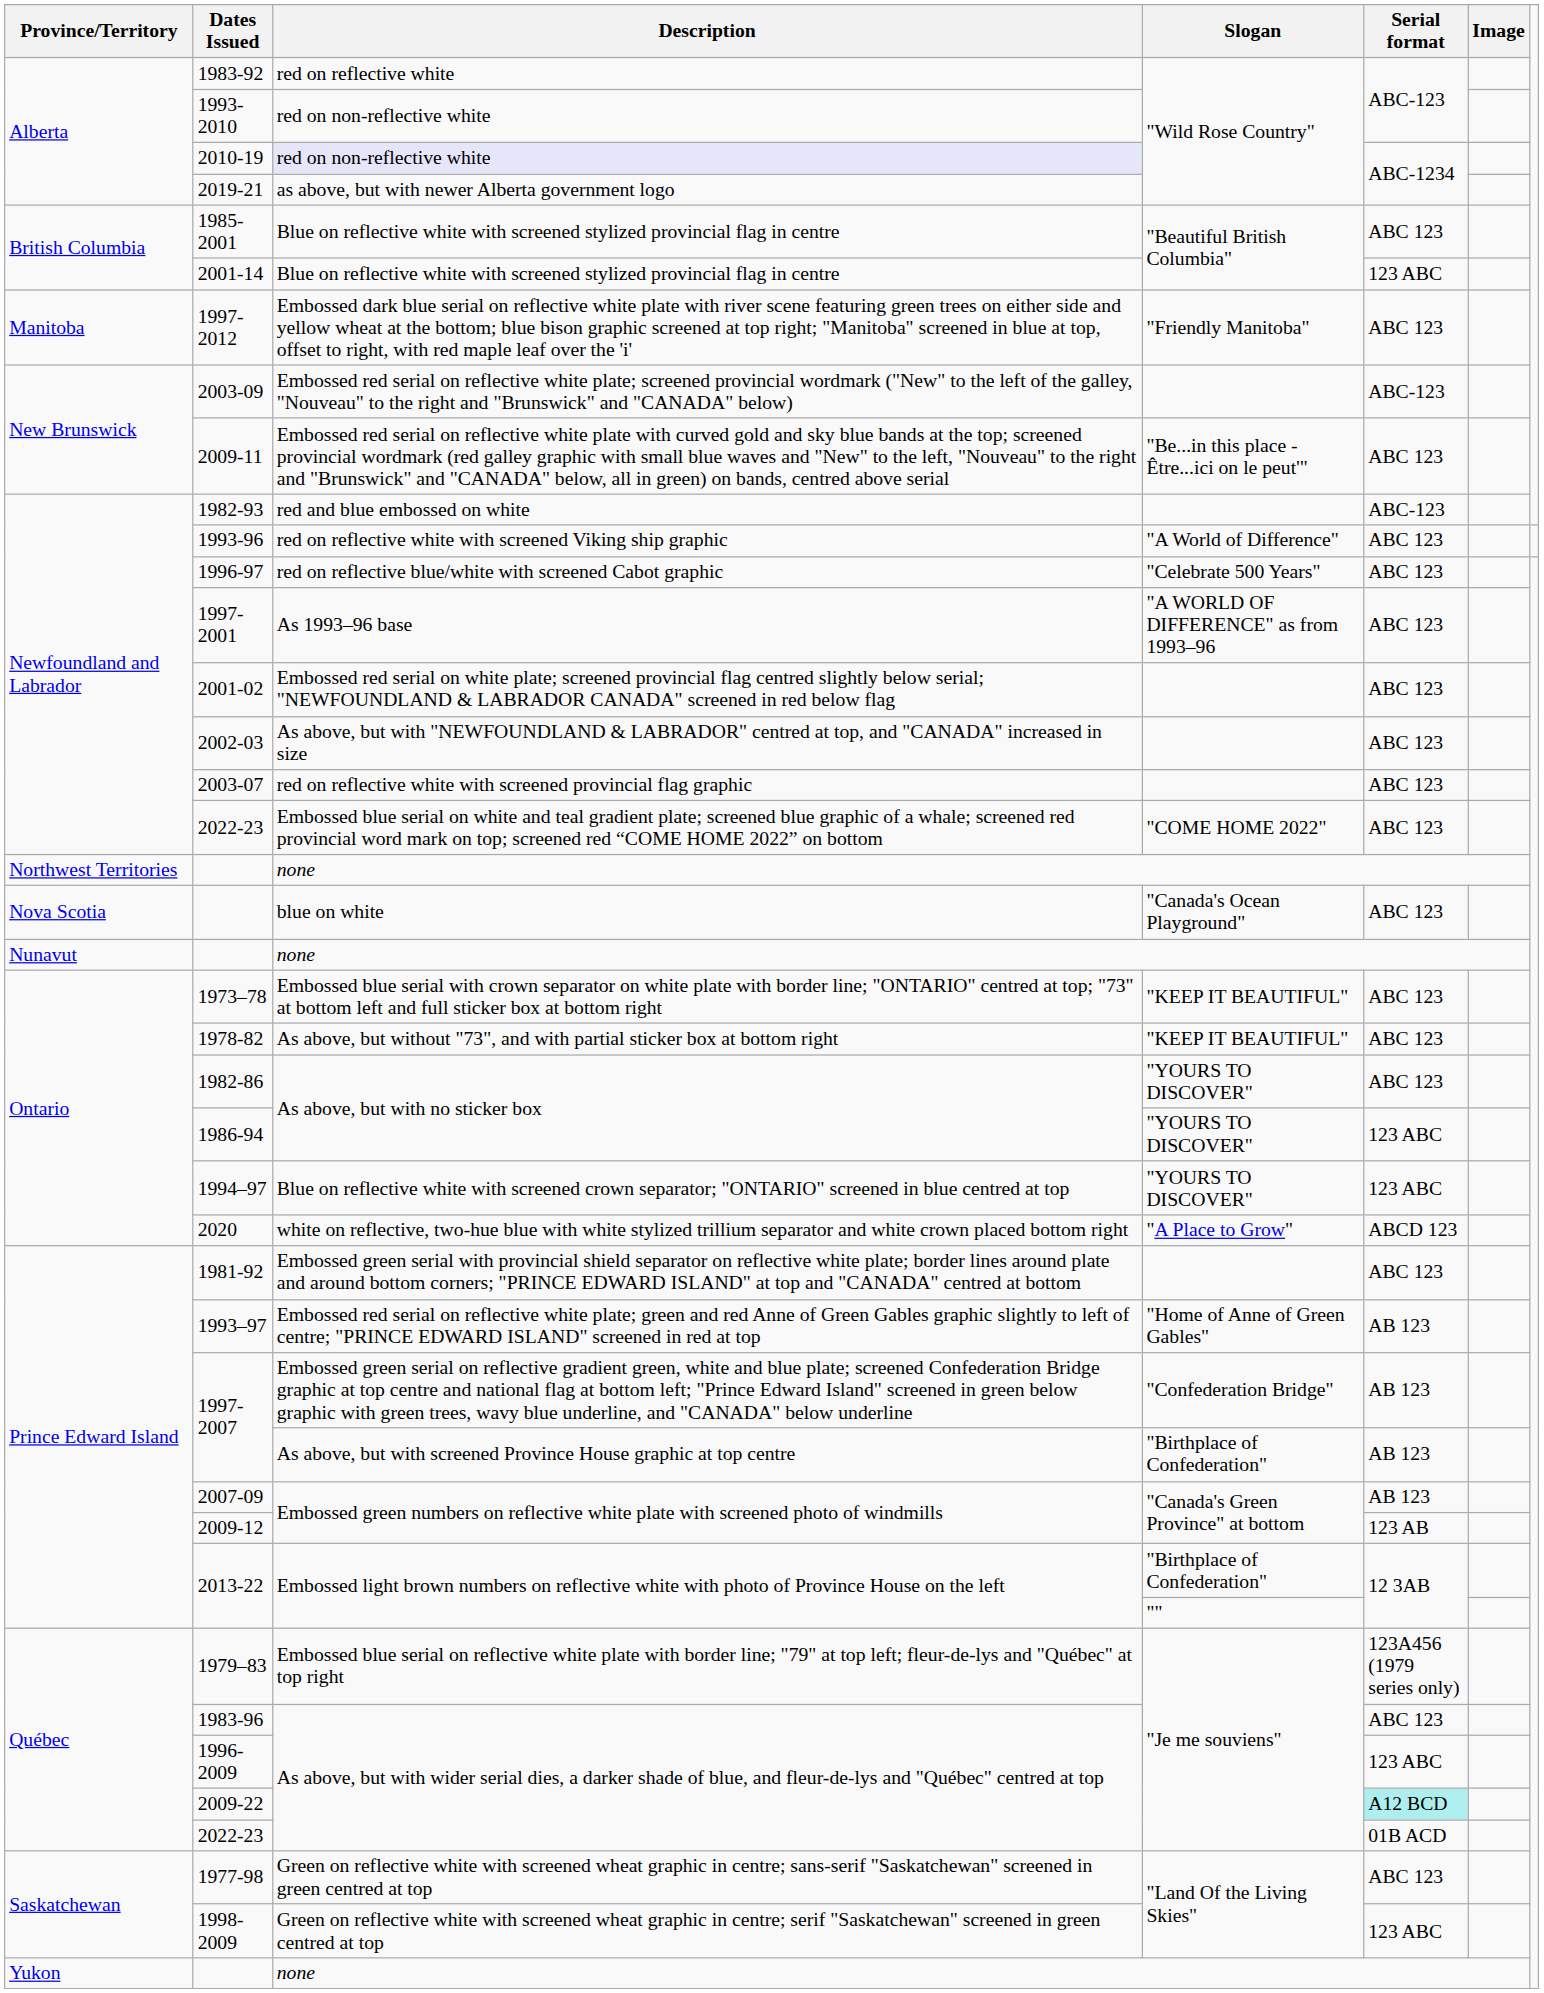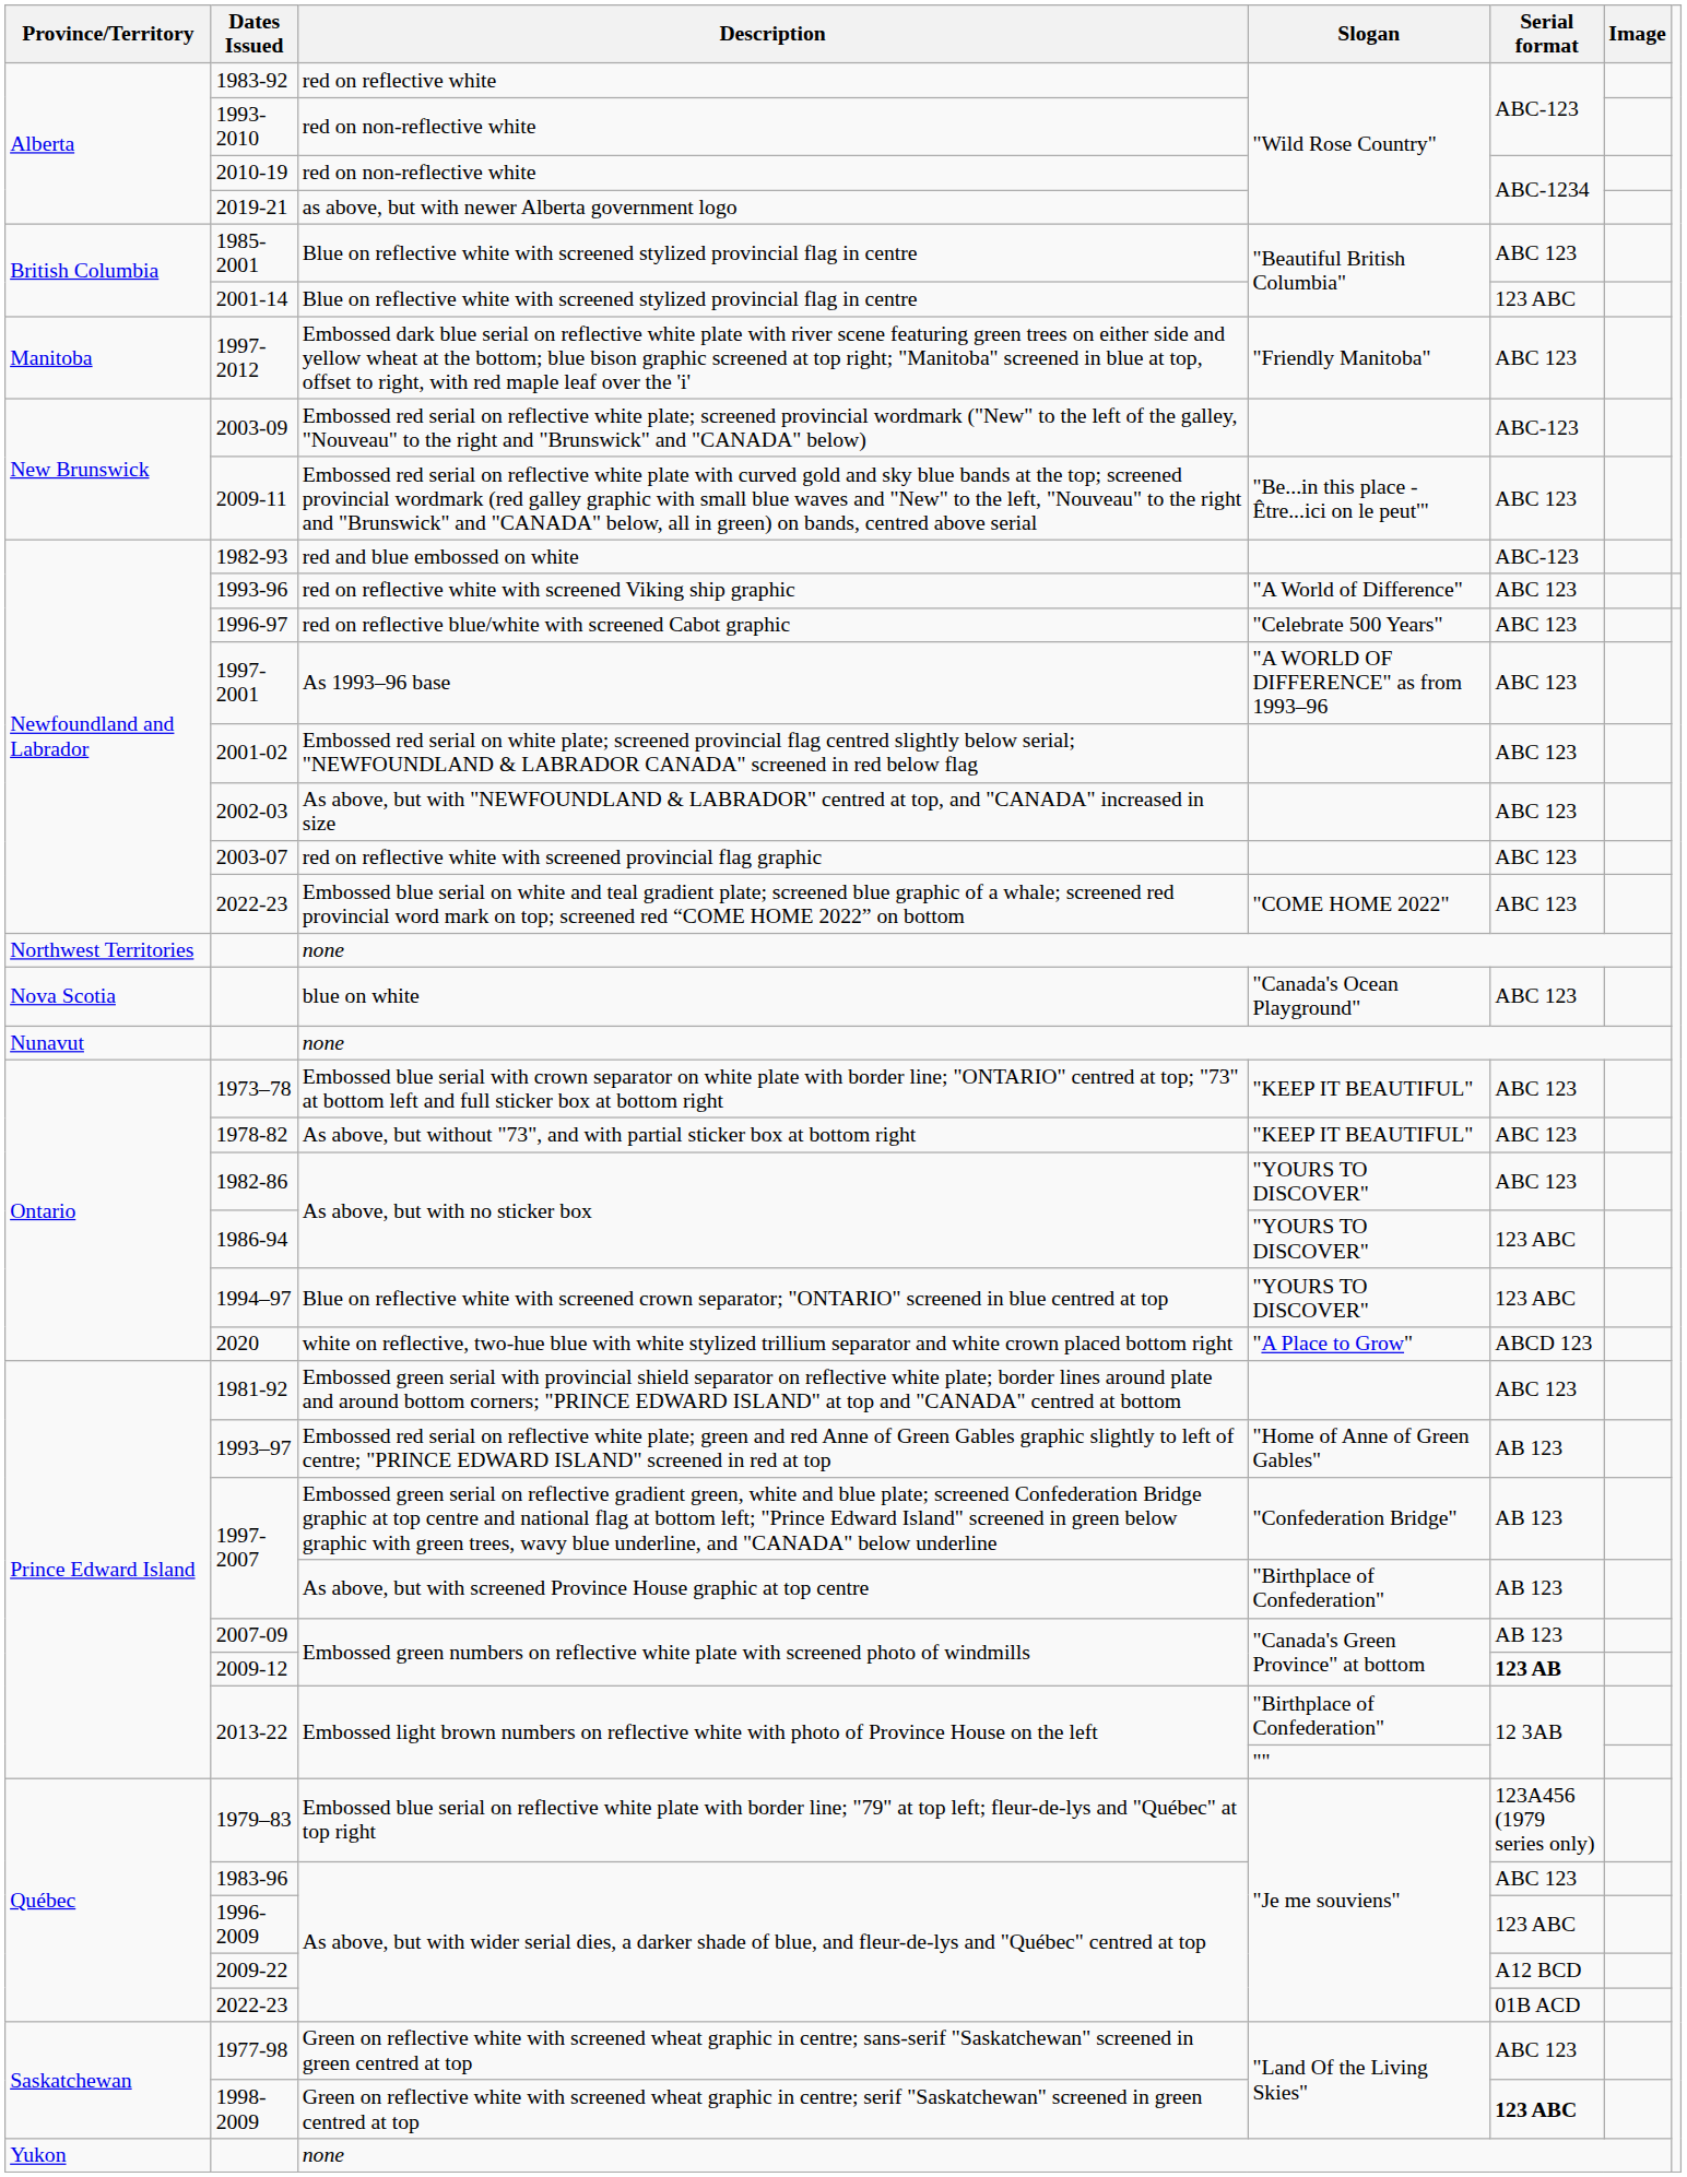2010-19 | Description: lavender background -> no background
2009-12 | Serial format: normal -> bold
2009-22 | Serial format: paleturquoise background -> no background
1998-2009 | Serial format: normal -> bold
